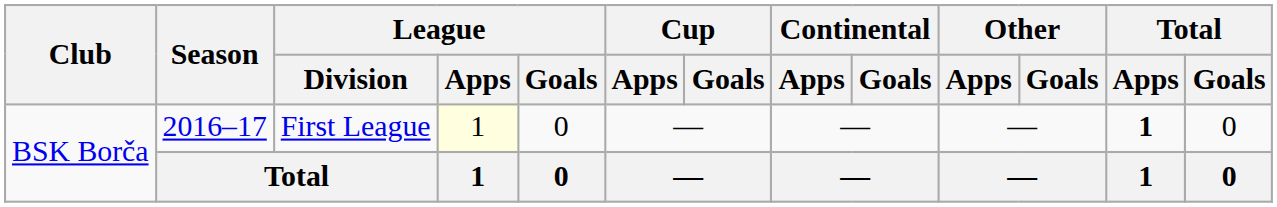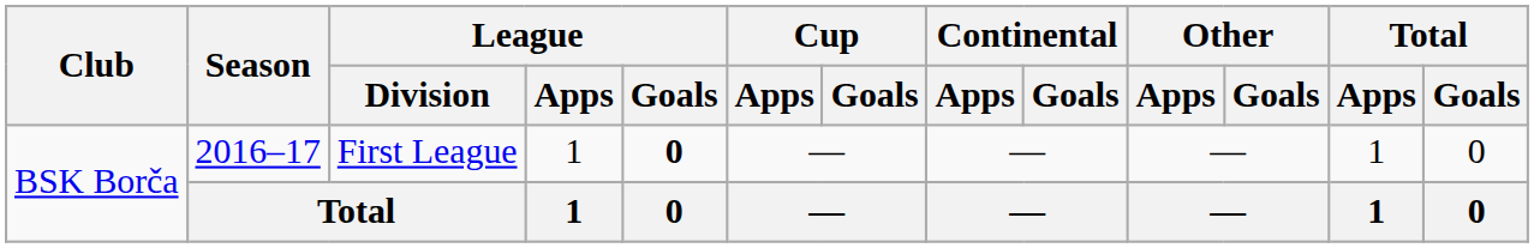BSK Borča / First League | League / Apps: lightyellow background -> no background
BSK Borča / First League | League / Goals: normal -> bold
BSK Borča / First League | Total / Apps: bold -> normal
